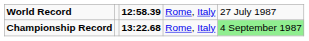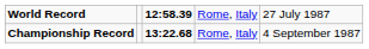Championship Record | column 5: lightgreen background -> no background
